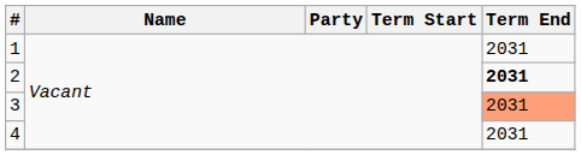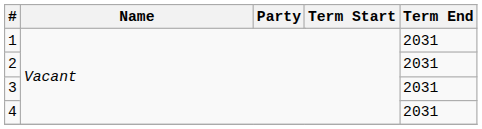2 | Term End: bold -> normal
3 | Term End: lightsalmon background -> no background
